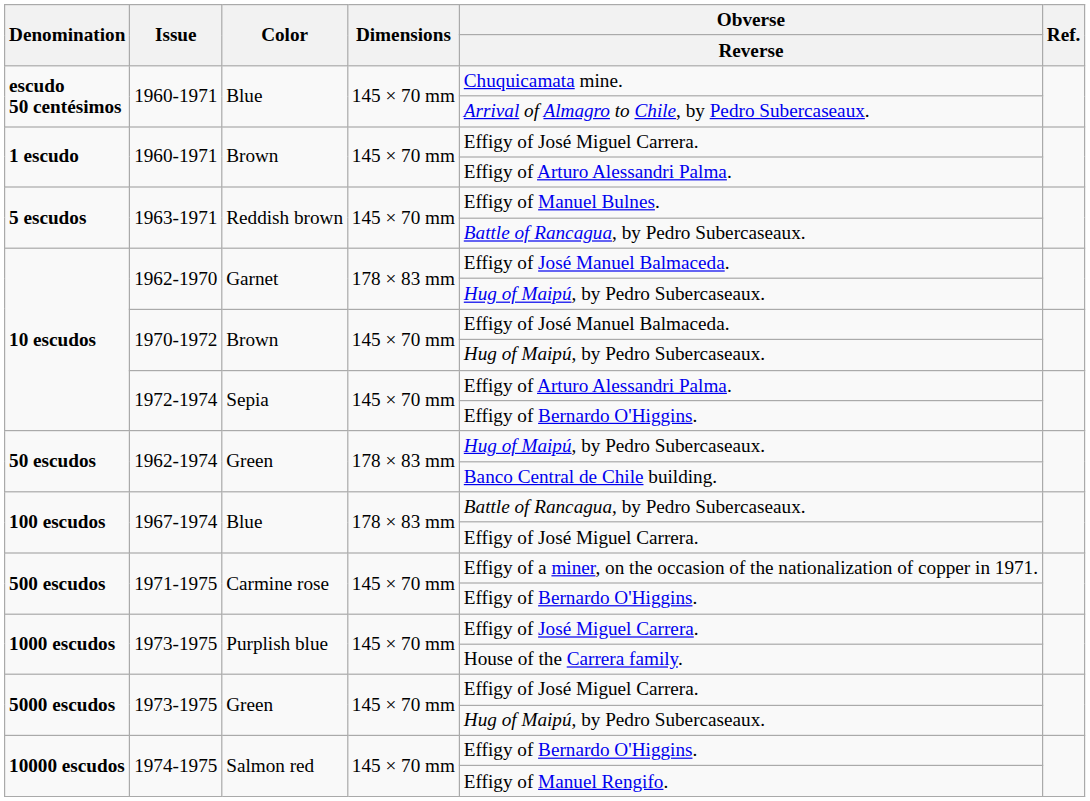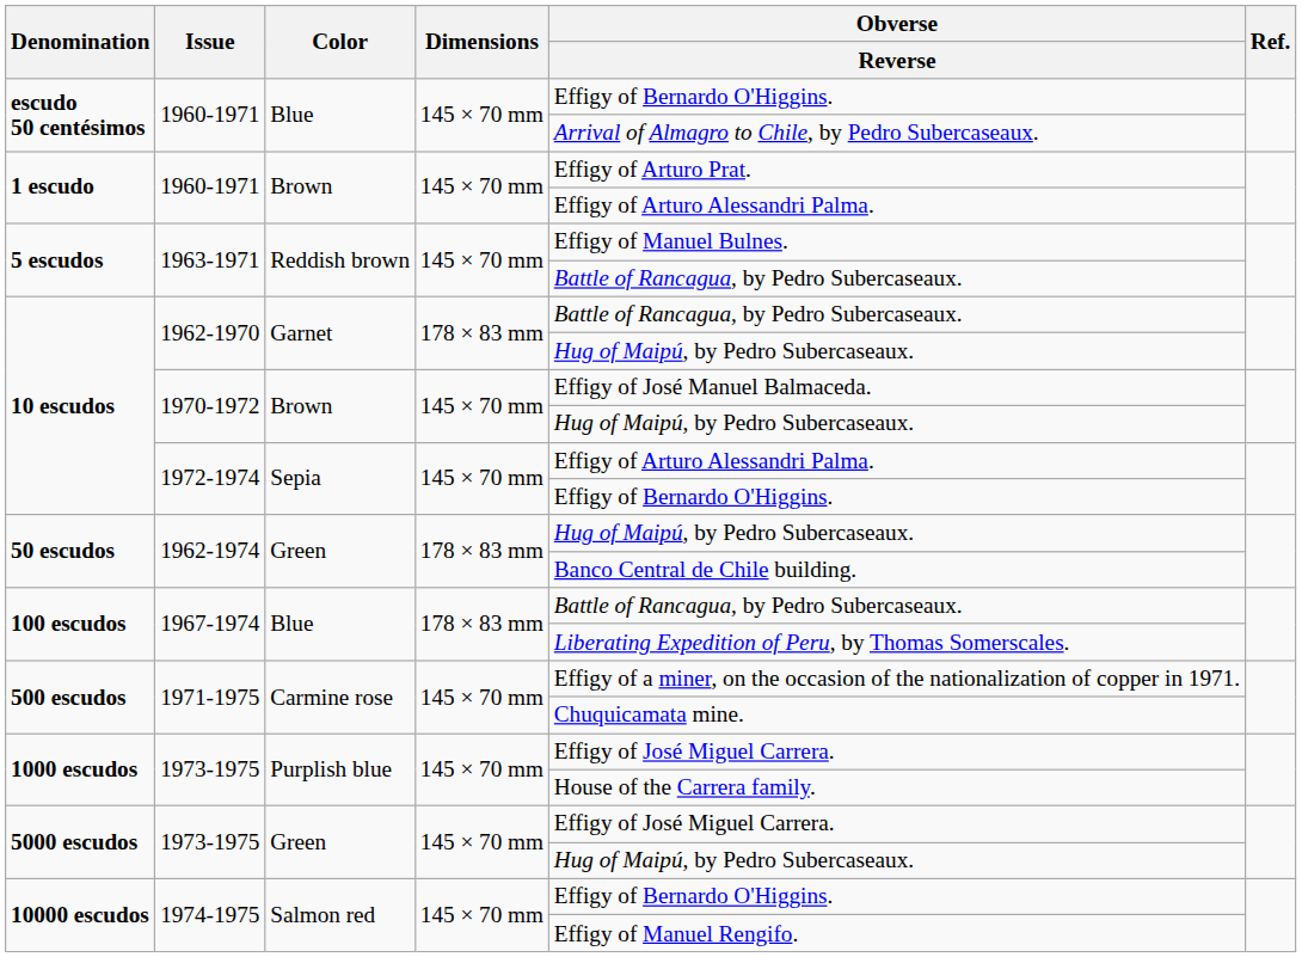row 3 | Obverse / Reverse: Chuquicamata mine. -> Effigy of Bernardo O'Higgins.
row 5 | Obverse / Reverse: Effigy of José Miguel Carrera. -> Effigy of Arturo Prat.
row 9 | Obverse / Reverse: Effigy of José Manuel Balmaceda. -> Battle of Rancagua, by Pedro Subercaseaux.
row 18 | Obverse / Reverse: Effigy of José Miguel Carrera. -> Liberating Expedition of Peru, by Thomas Somerscales.
row 20 | Obverse / Reverse: Effigy of Bernardo O'Higgins. -> Chuquicamata mine.
